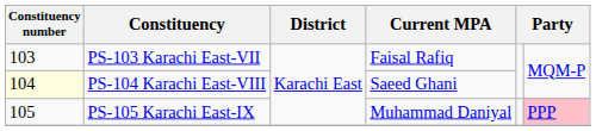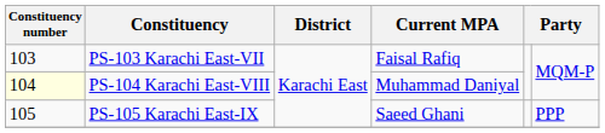PS-104 Karachi East-VIII | Current MPA: Saeed Ghani -> Muhammad Daniyal
PS-105 Karachi East-IX | Current MPA: Muhammad Daniyal -> Saeed Ghani
PS-105 Karachi East-IX | column 6: pink background -> no background
